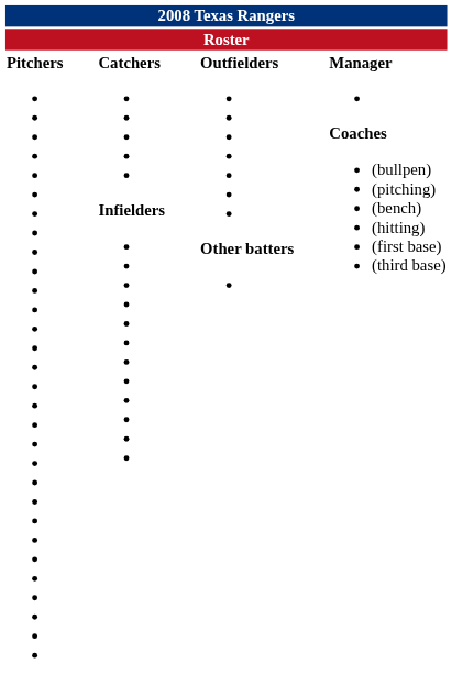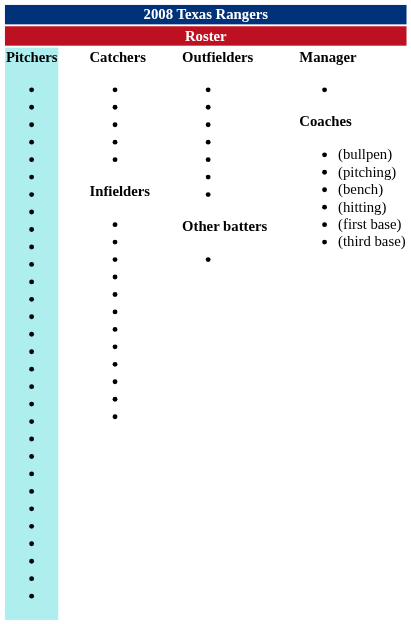Pitchers | column 1: no background -> paleturquoise background
